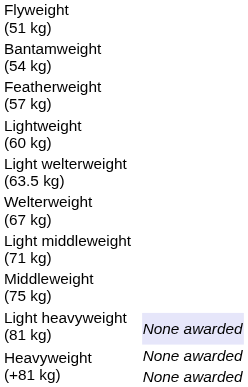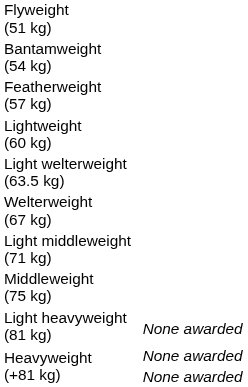Light heavyweight (81 kg) / None awarded | column 2: lavender background -> no background
